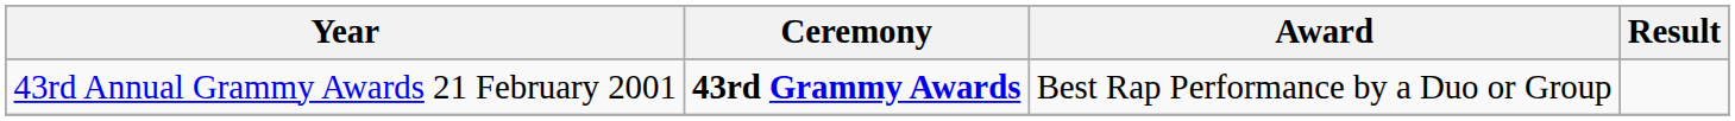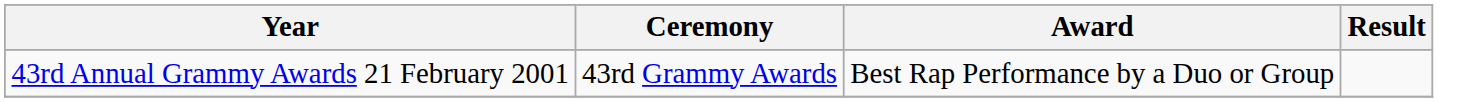43rd Annual Grammy Awards 21 February 2001 | Ceremony: bold -> normal
